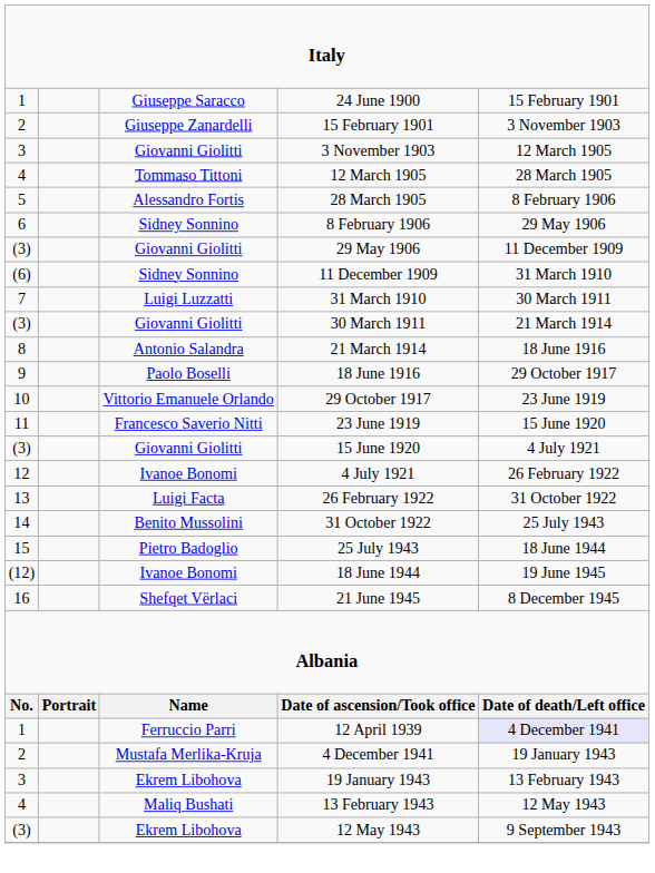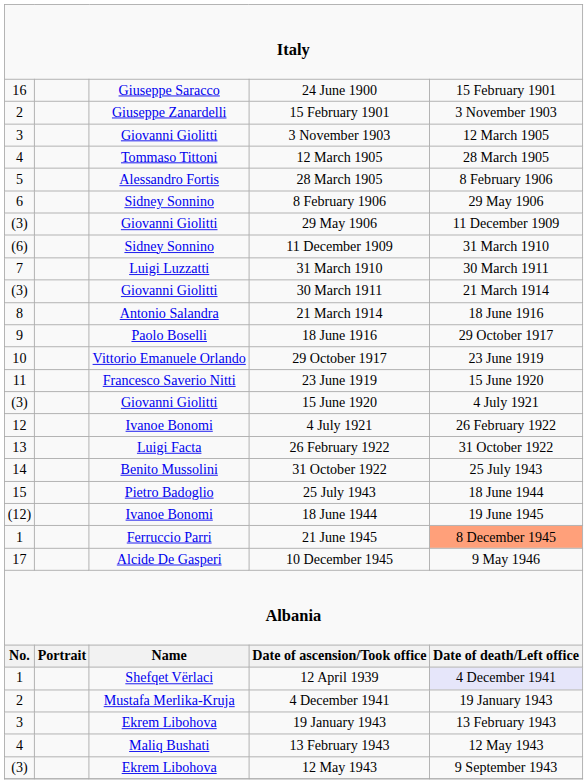24 June 1900 | column 1: 1 -> 16
21 June 1945 | column 1: 16 -> 1
21 June 1945 | column 3: Shefqet Vërlaci -> Ferruccio Parri
21 June 1945 | column 5: no background -> lightsalmon background
+ row: 17 | Alcide De Gasperi | 10 December 1945 | 9 May 1946
12 April 1939 | column 3: Ferruccio Parri -> Shefqet Vërlaci
